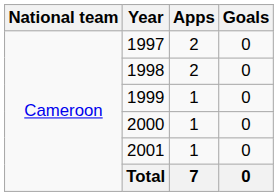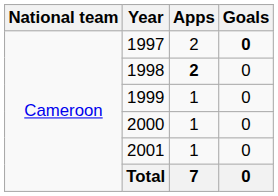1997 | Goals: normal -> bold
1998 | Apps: normal -> bold
